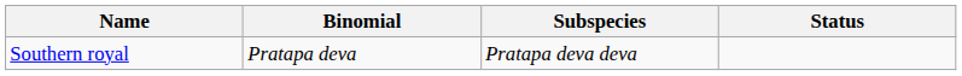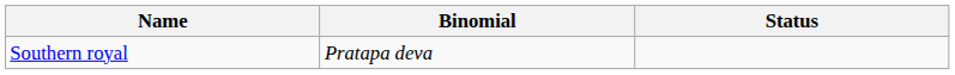- column: Subspecies | Pratapa deva deva
